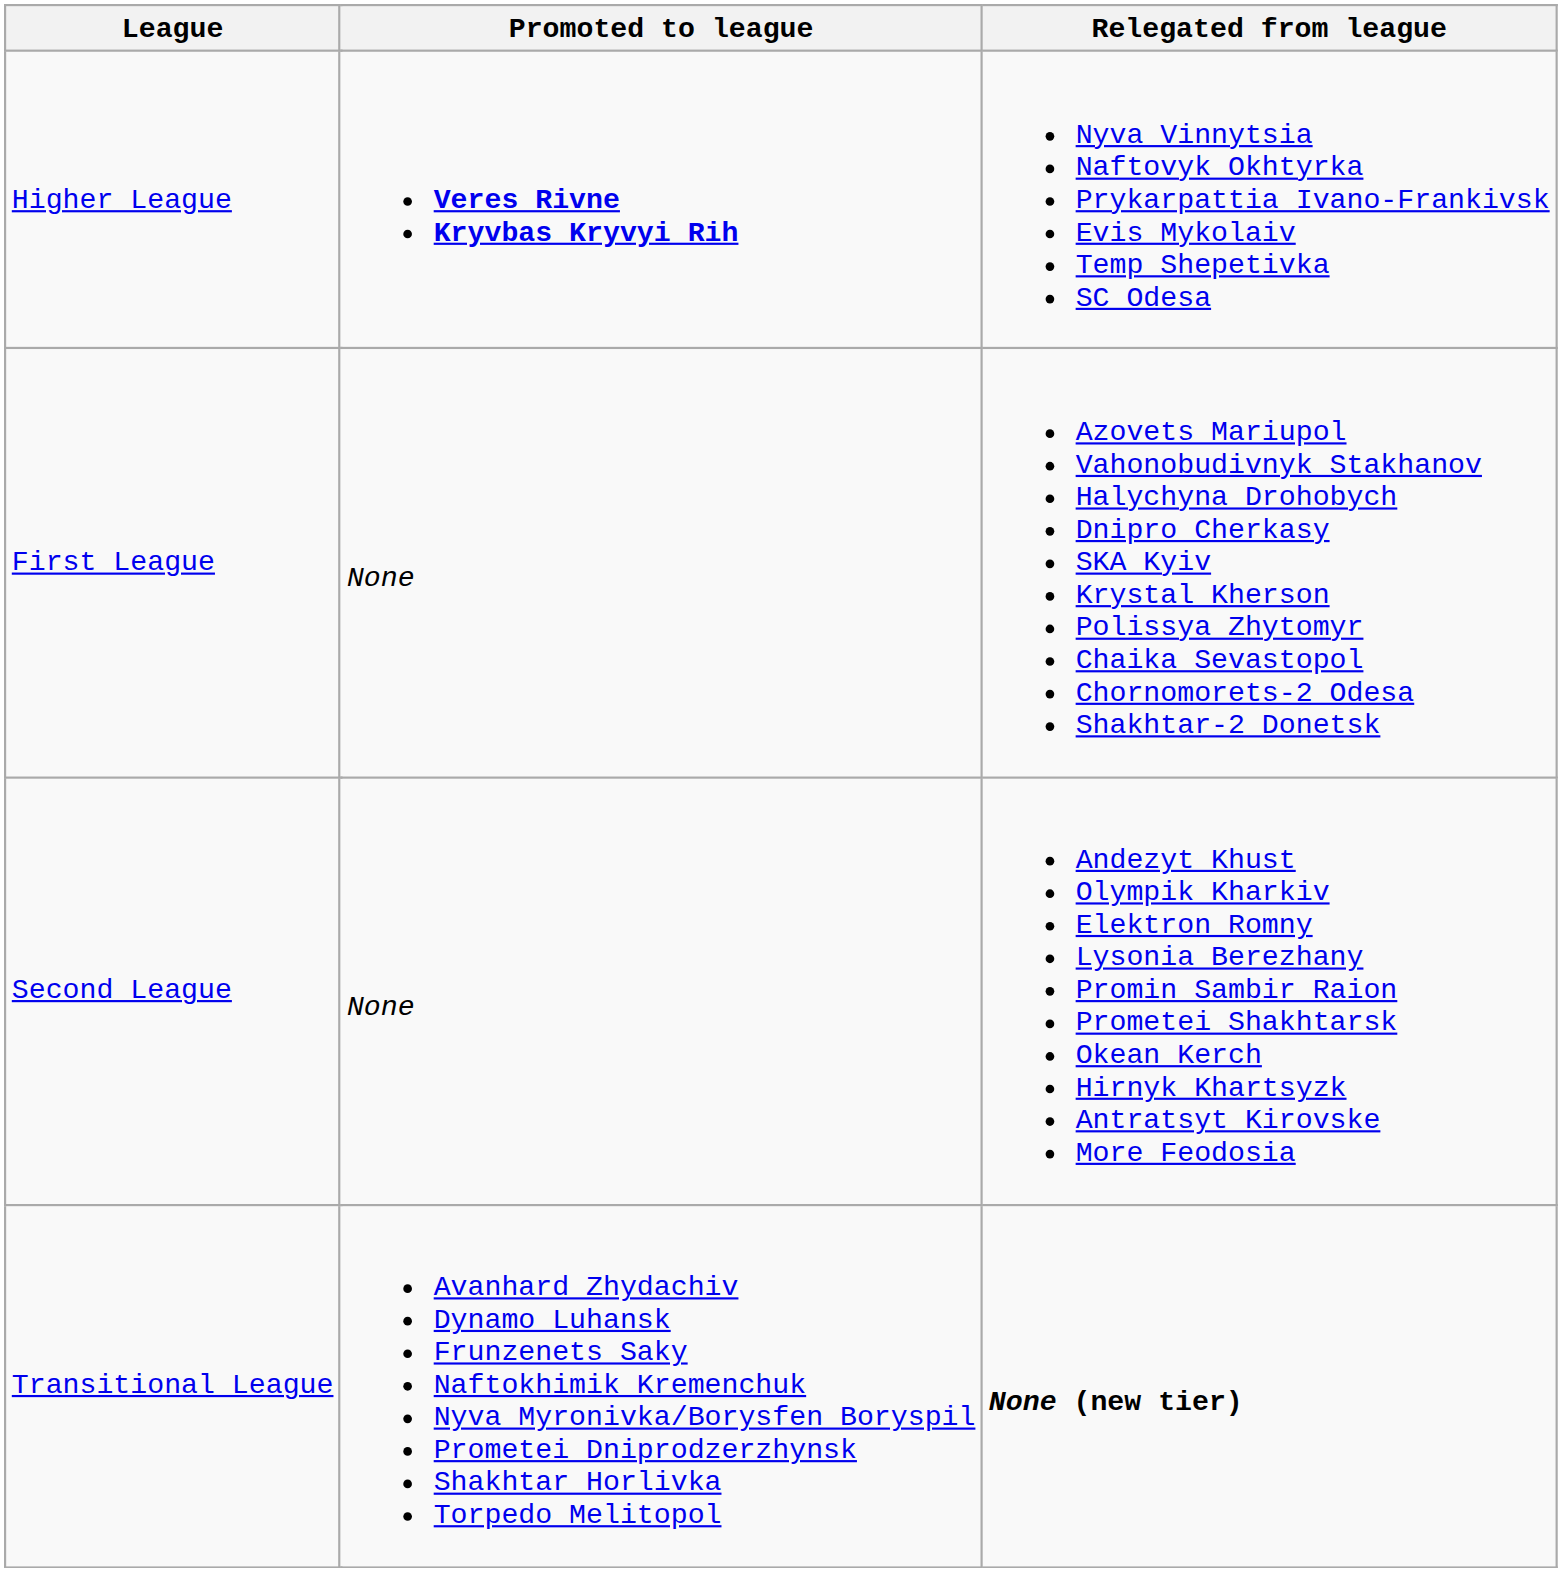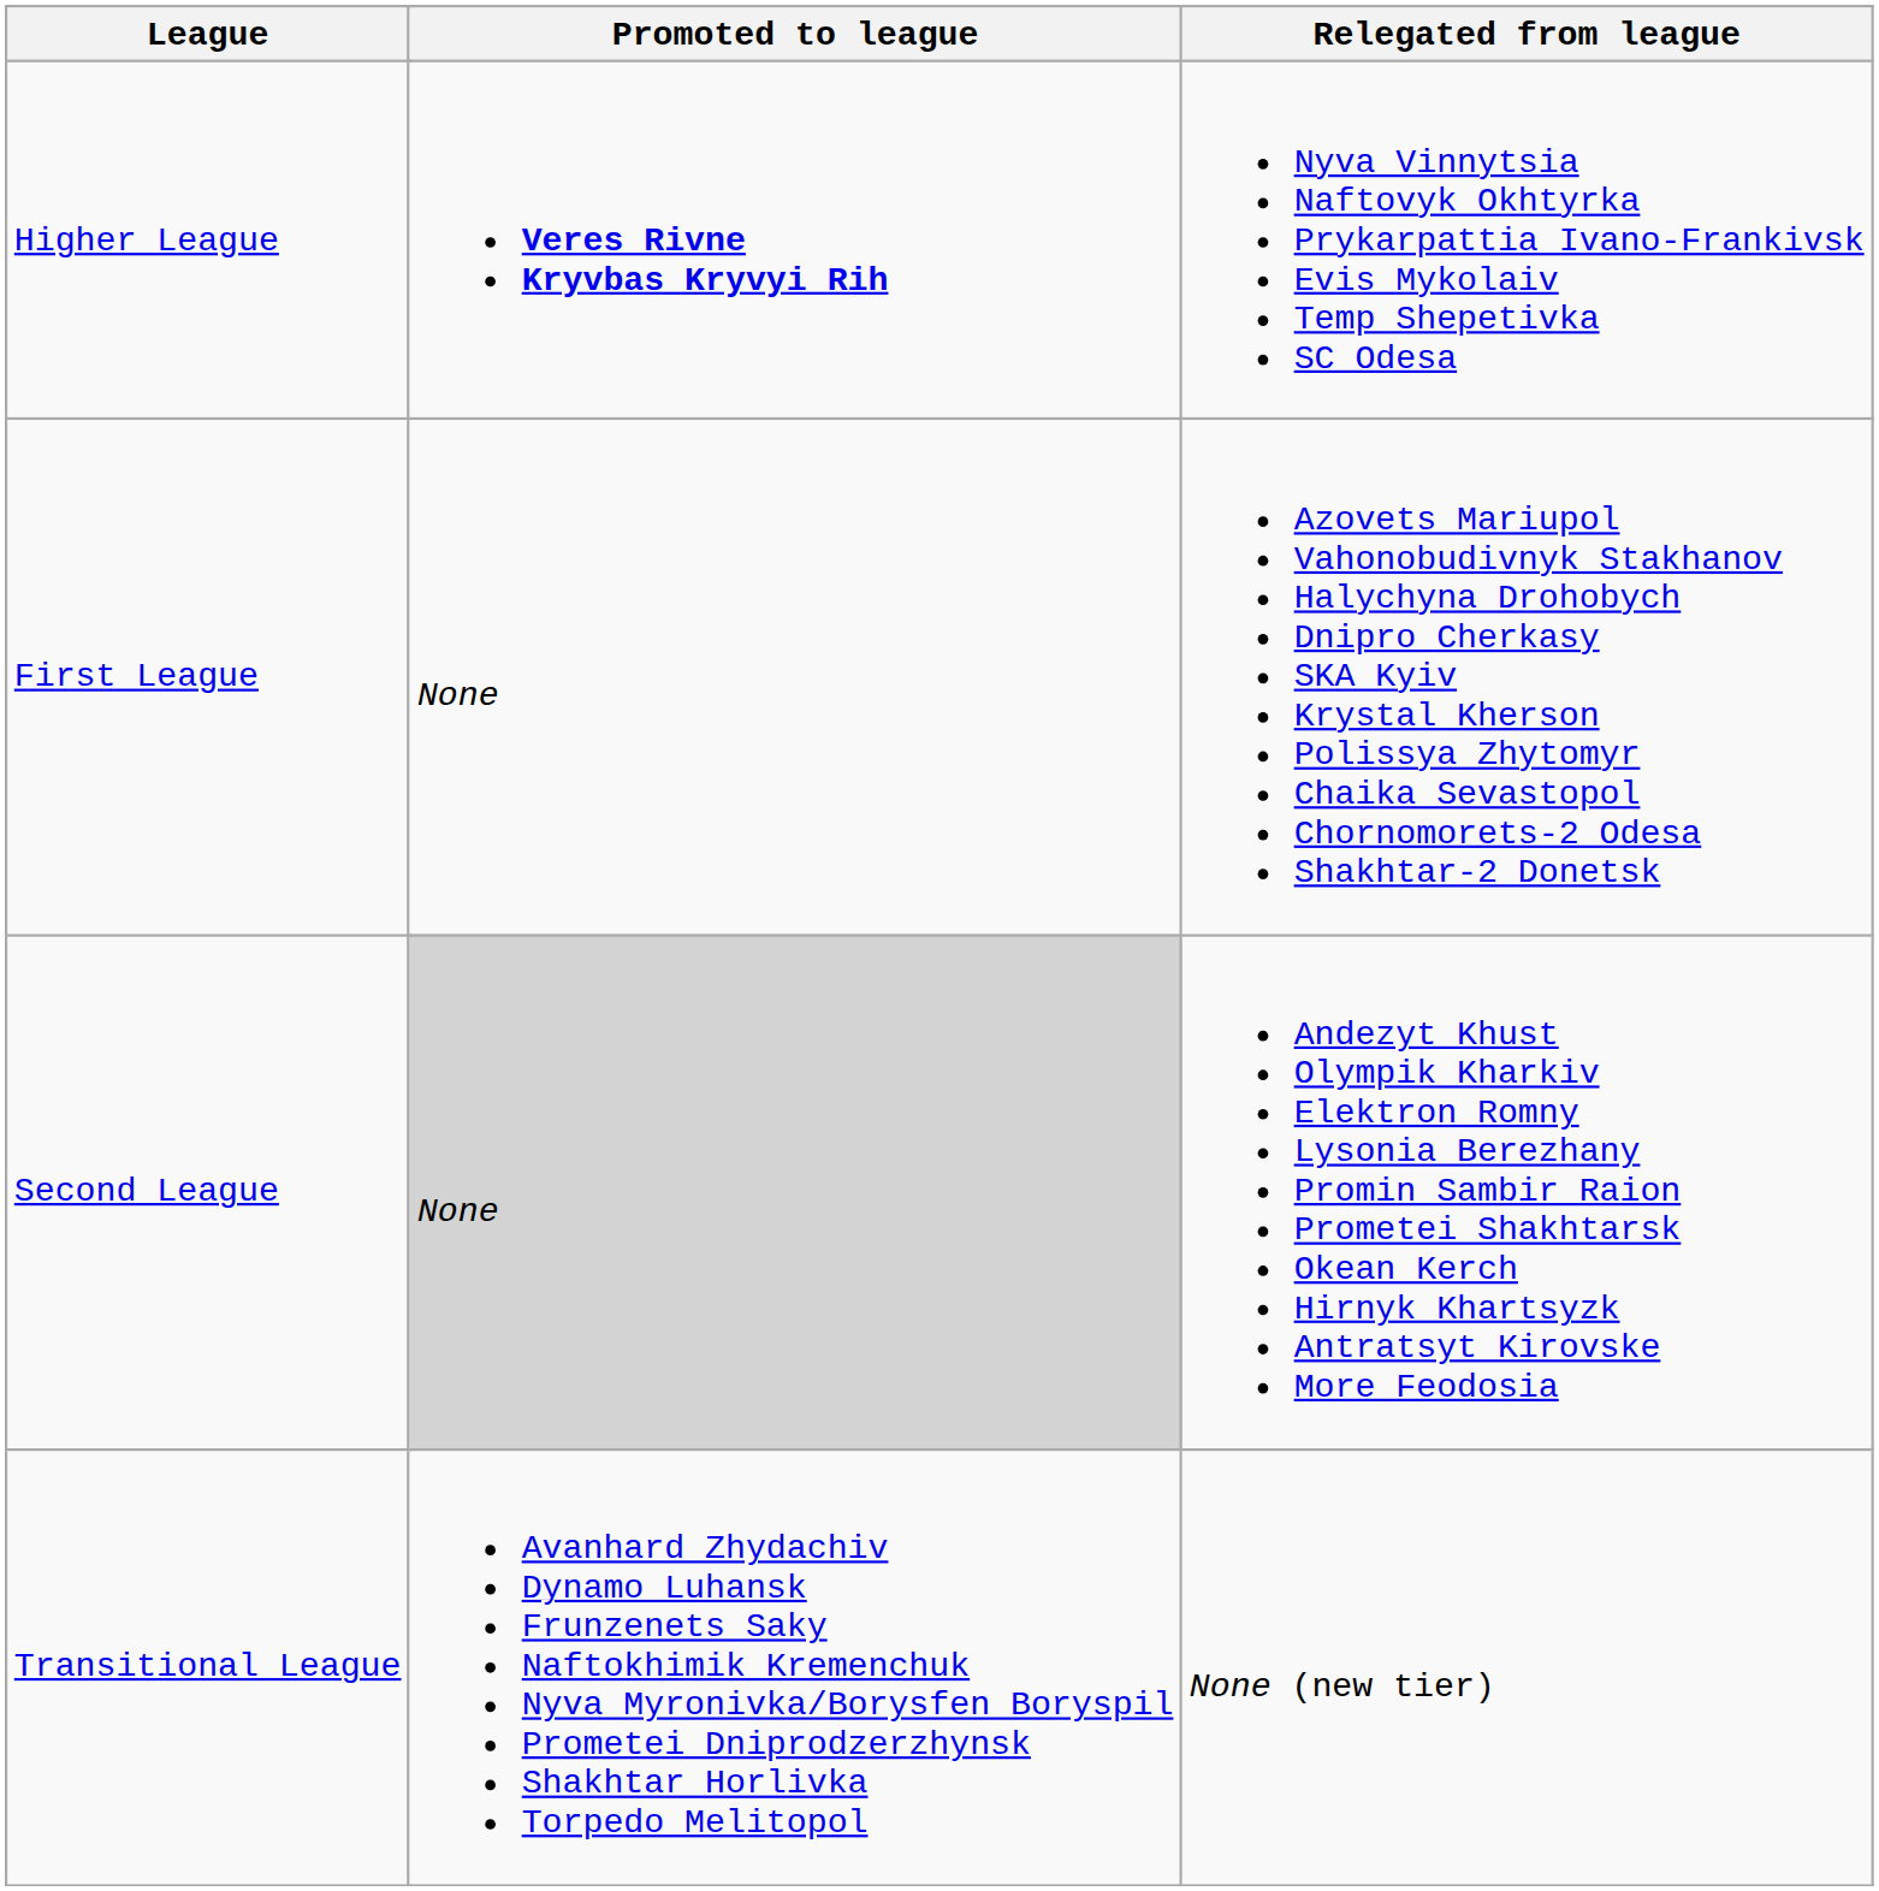Second League | Promoted to league: no background -> lightgrey background
Transitional League | Relegated from league: bold -> normal
